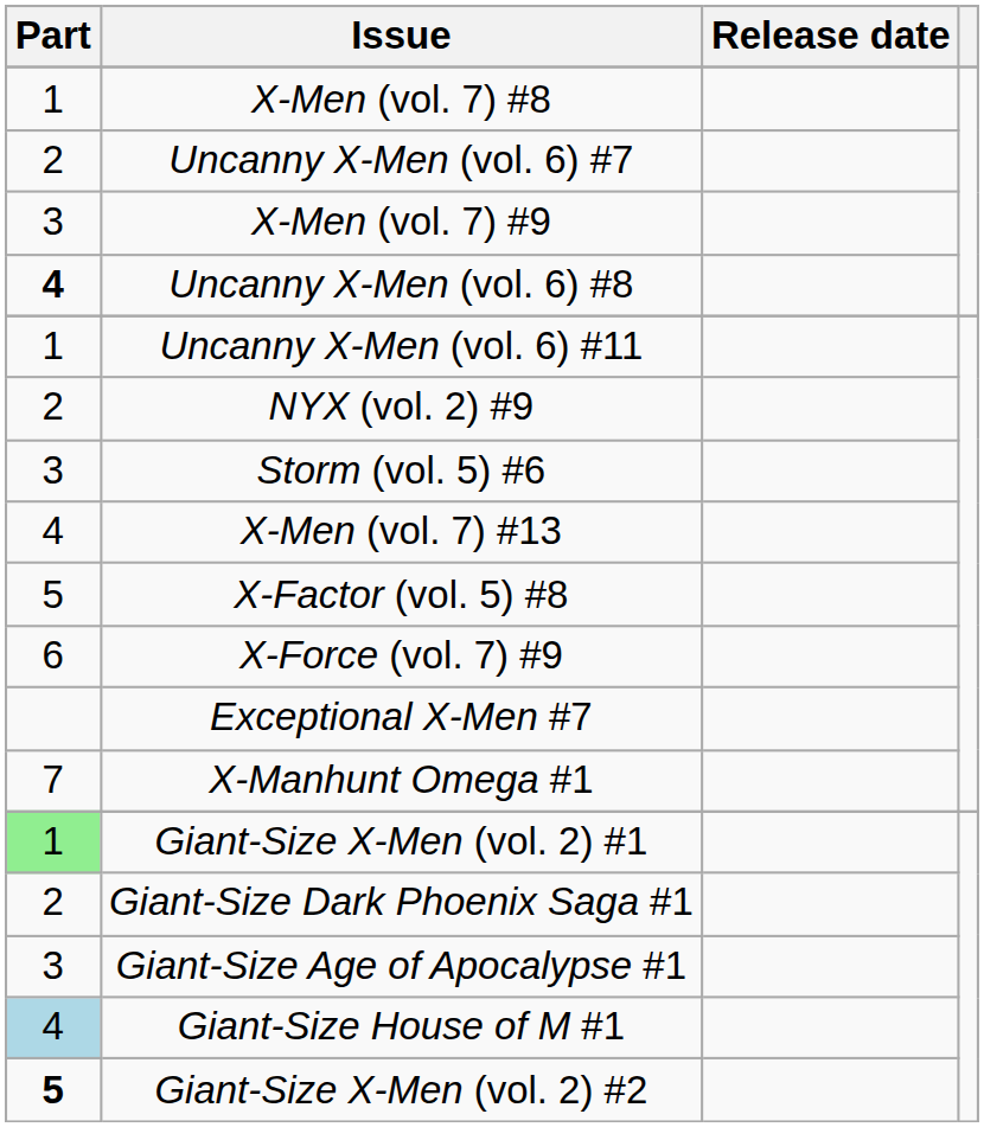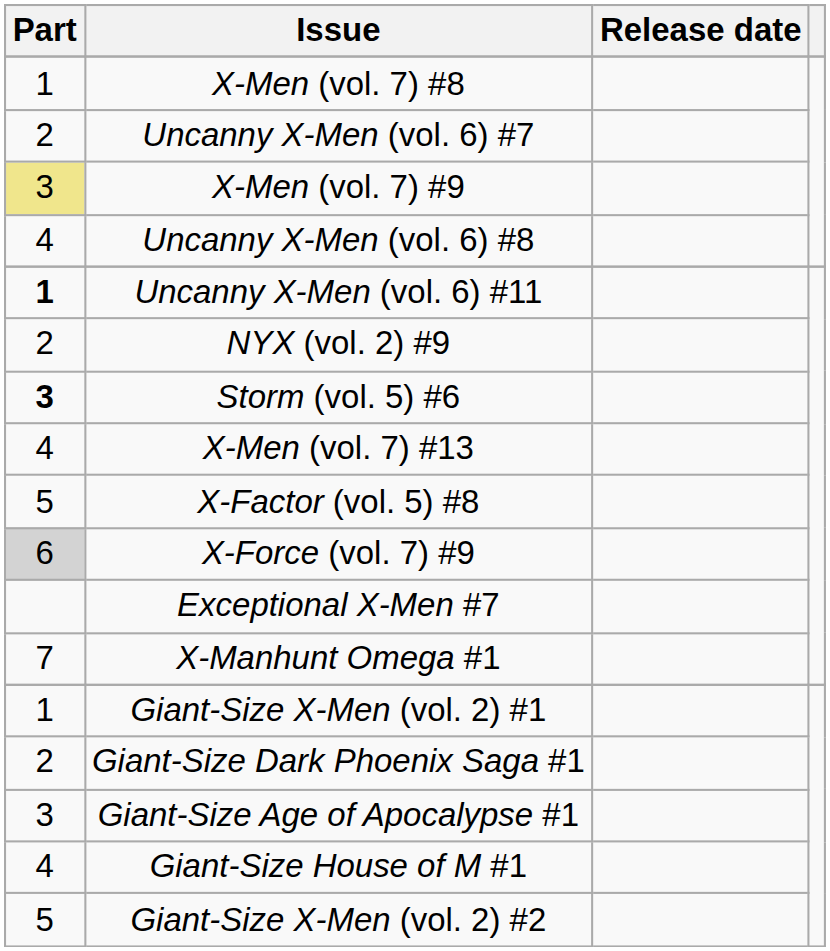X-Men (vol. 7) #9 | Part: no background -> khaki background
Uncanny X-Men (vol. 6) #8 | Part: bold -> normal
Uncanny X-Men (vol. 6) #11 | Part: normal -> bold
Storm (vol. 5) #6 | Part: normal -> bold
X-Force (vol. 7) #9 | Part: no background -> lightgrey background
Giant-Size X-Men (vol. 2) #1 | Part: lightgreen background -> no background
Giant-Size House of M #1 | Part: lightblue background -> no background
Giant-Size X-Men (vol. 2) #2 | Part: bold -> normal
